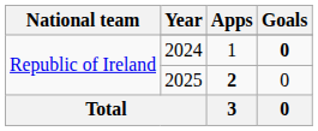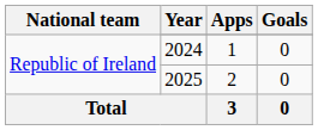2024 | Goals: bold -> normal
2025 | Apps: bold -> normal
